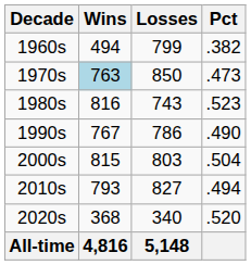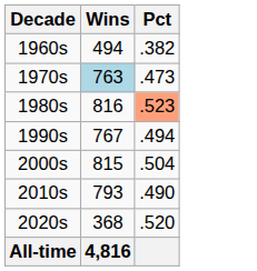- column: Losses | 799 | 850 | 743 | 786 | 803 | 827 | 340 | 5,148
1980s | Pct: no background -> lightsalmon background
1990s | Pct: .490 -> .494
2010s | Pct: .494 -> .490
